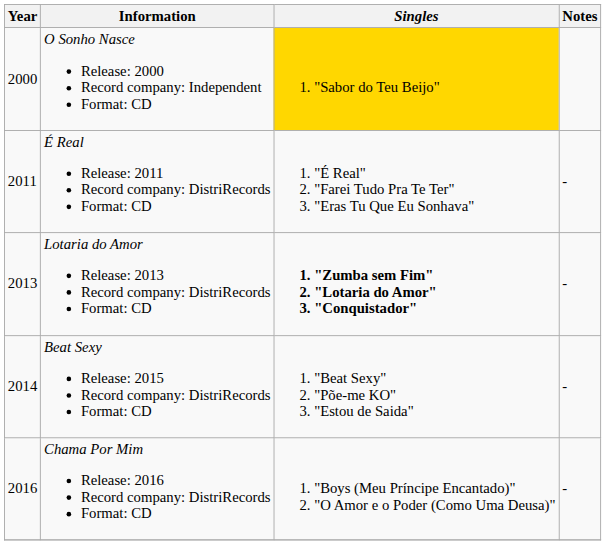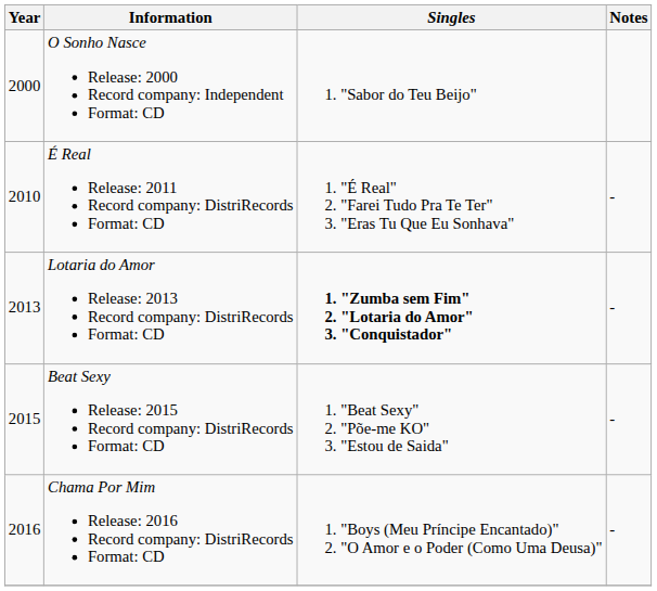row 2 | Singles: gold background -> no background
row 3 | Year: 2011 -> 2010
row 5 | Year: 2014 -> 2015
